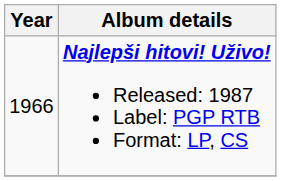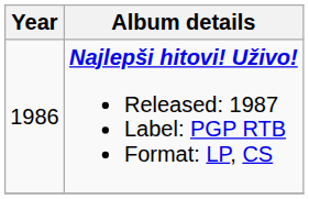row 2 | Year: 1966 -> 1986
